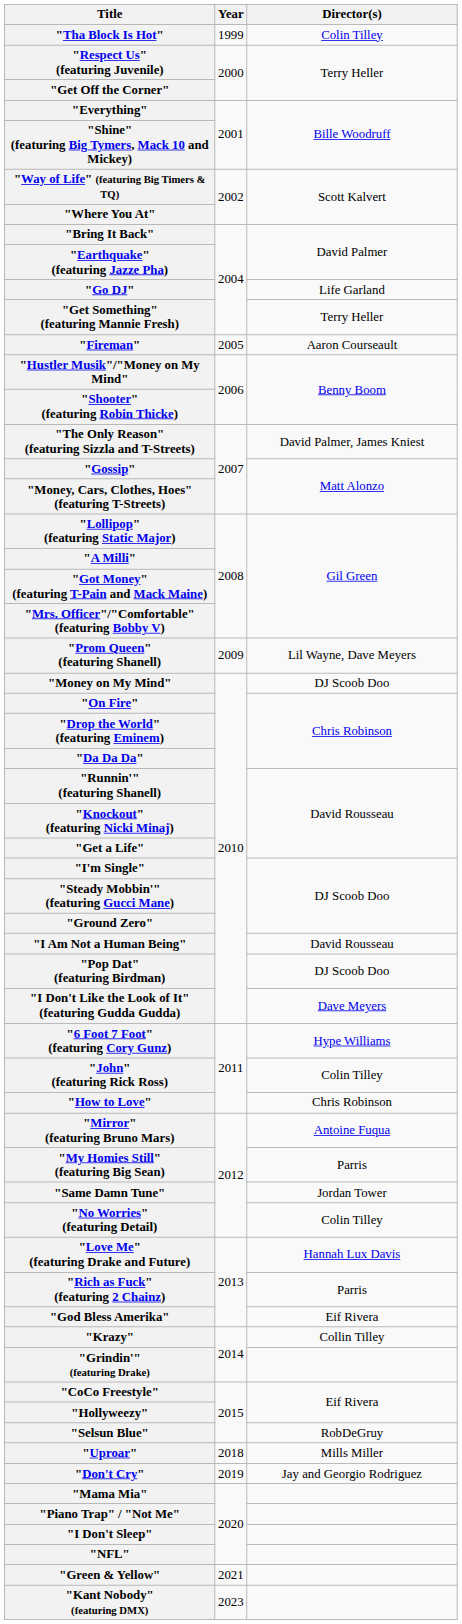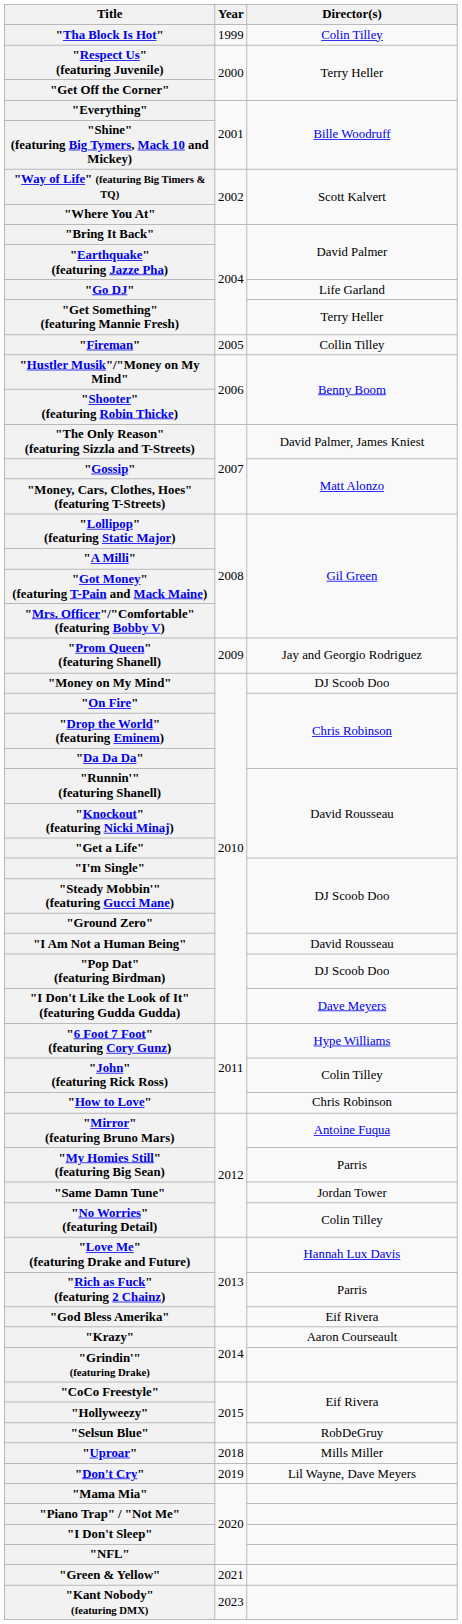"Fireman" | Director(s): Aaron Courseault -> Collin Tilley
"Prom Queen" (featuring Shanell) | Director(s): Lil Wayne, Dave Meyers -> Jay and Georgio Rodriguez
"Krazy" | Director(s): Collin Tilley -> Aaron Courseault
"Don't Cry" | Director(s): Jay and Georgio Rodriguez -> Lil Wayne, Dave Meyers
